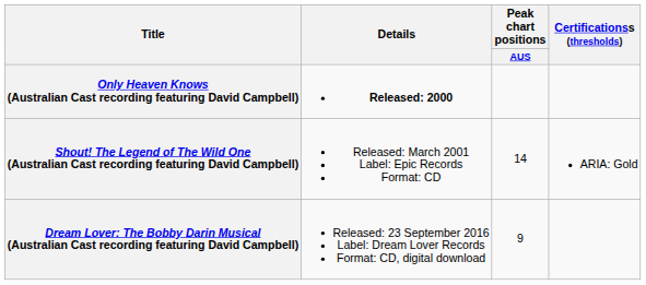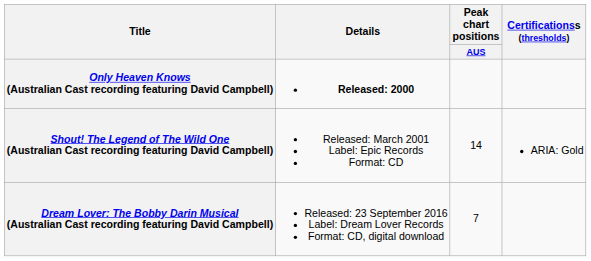row 5 | Peak chart positions / AUS: 9 -> 7
